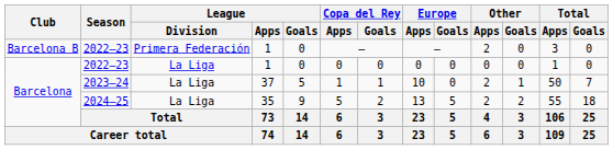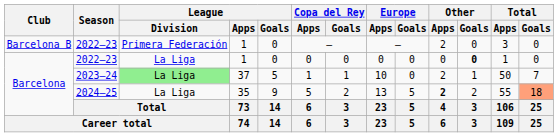Barcelona / 2022–23 | Other / Goals: normal -> bold
2023–24 | League / Division: no background -> lightgreen background
2024–25 | Other / Apps: normal -> bold
2024–25 | Total / Goals: no background -> lightsalmon background
